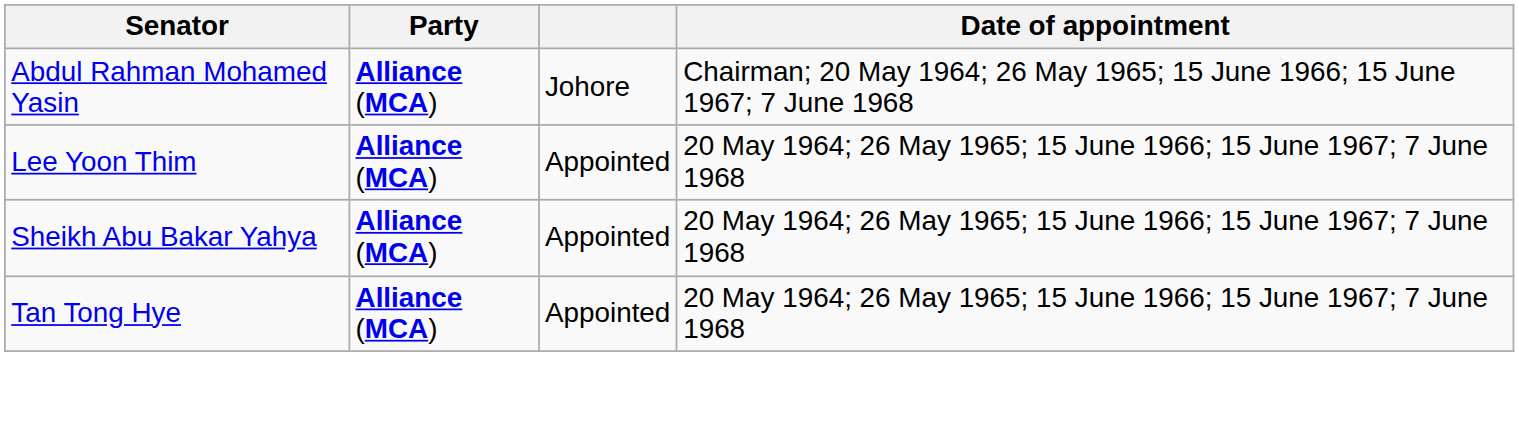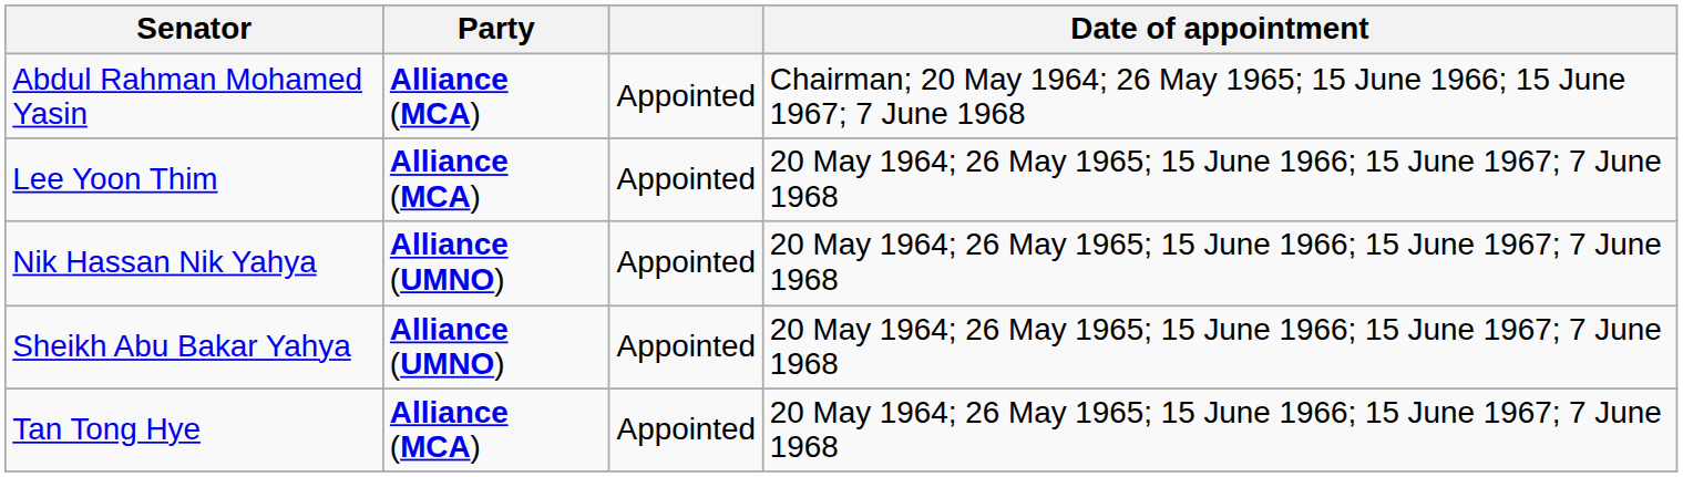Abdul Rahman Mohamed Yasin | column 3: Johore -> Appointed
+ row: Nik Hassan Nik Yahya | Alliance (UMNO) | Appointed | 20 May 1964; 26 May 1965; 15 June 1966; 15 June 1967; 7 June 1968
Sheikh Abu Bakar Yahya | Party: Alliance (MCA) -> Alliance (UMNO)
